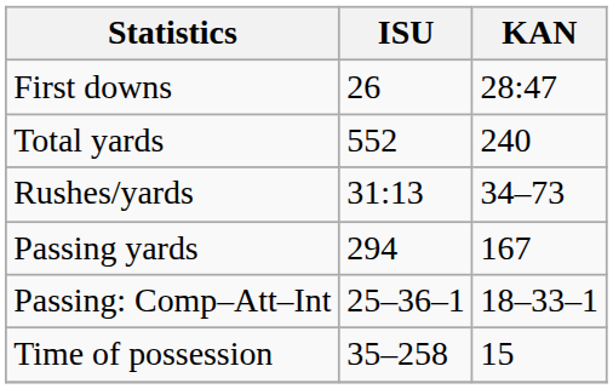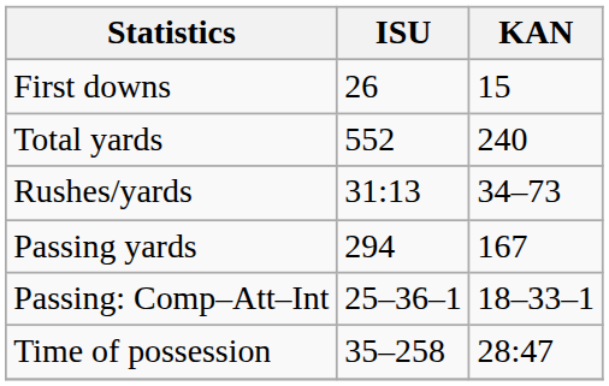First downs | KAN: 28:47 -> 15
Time of possession | KAN: 15 -> 28:47
